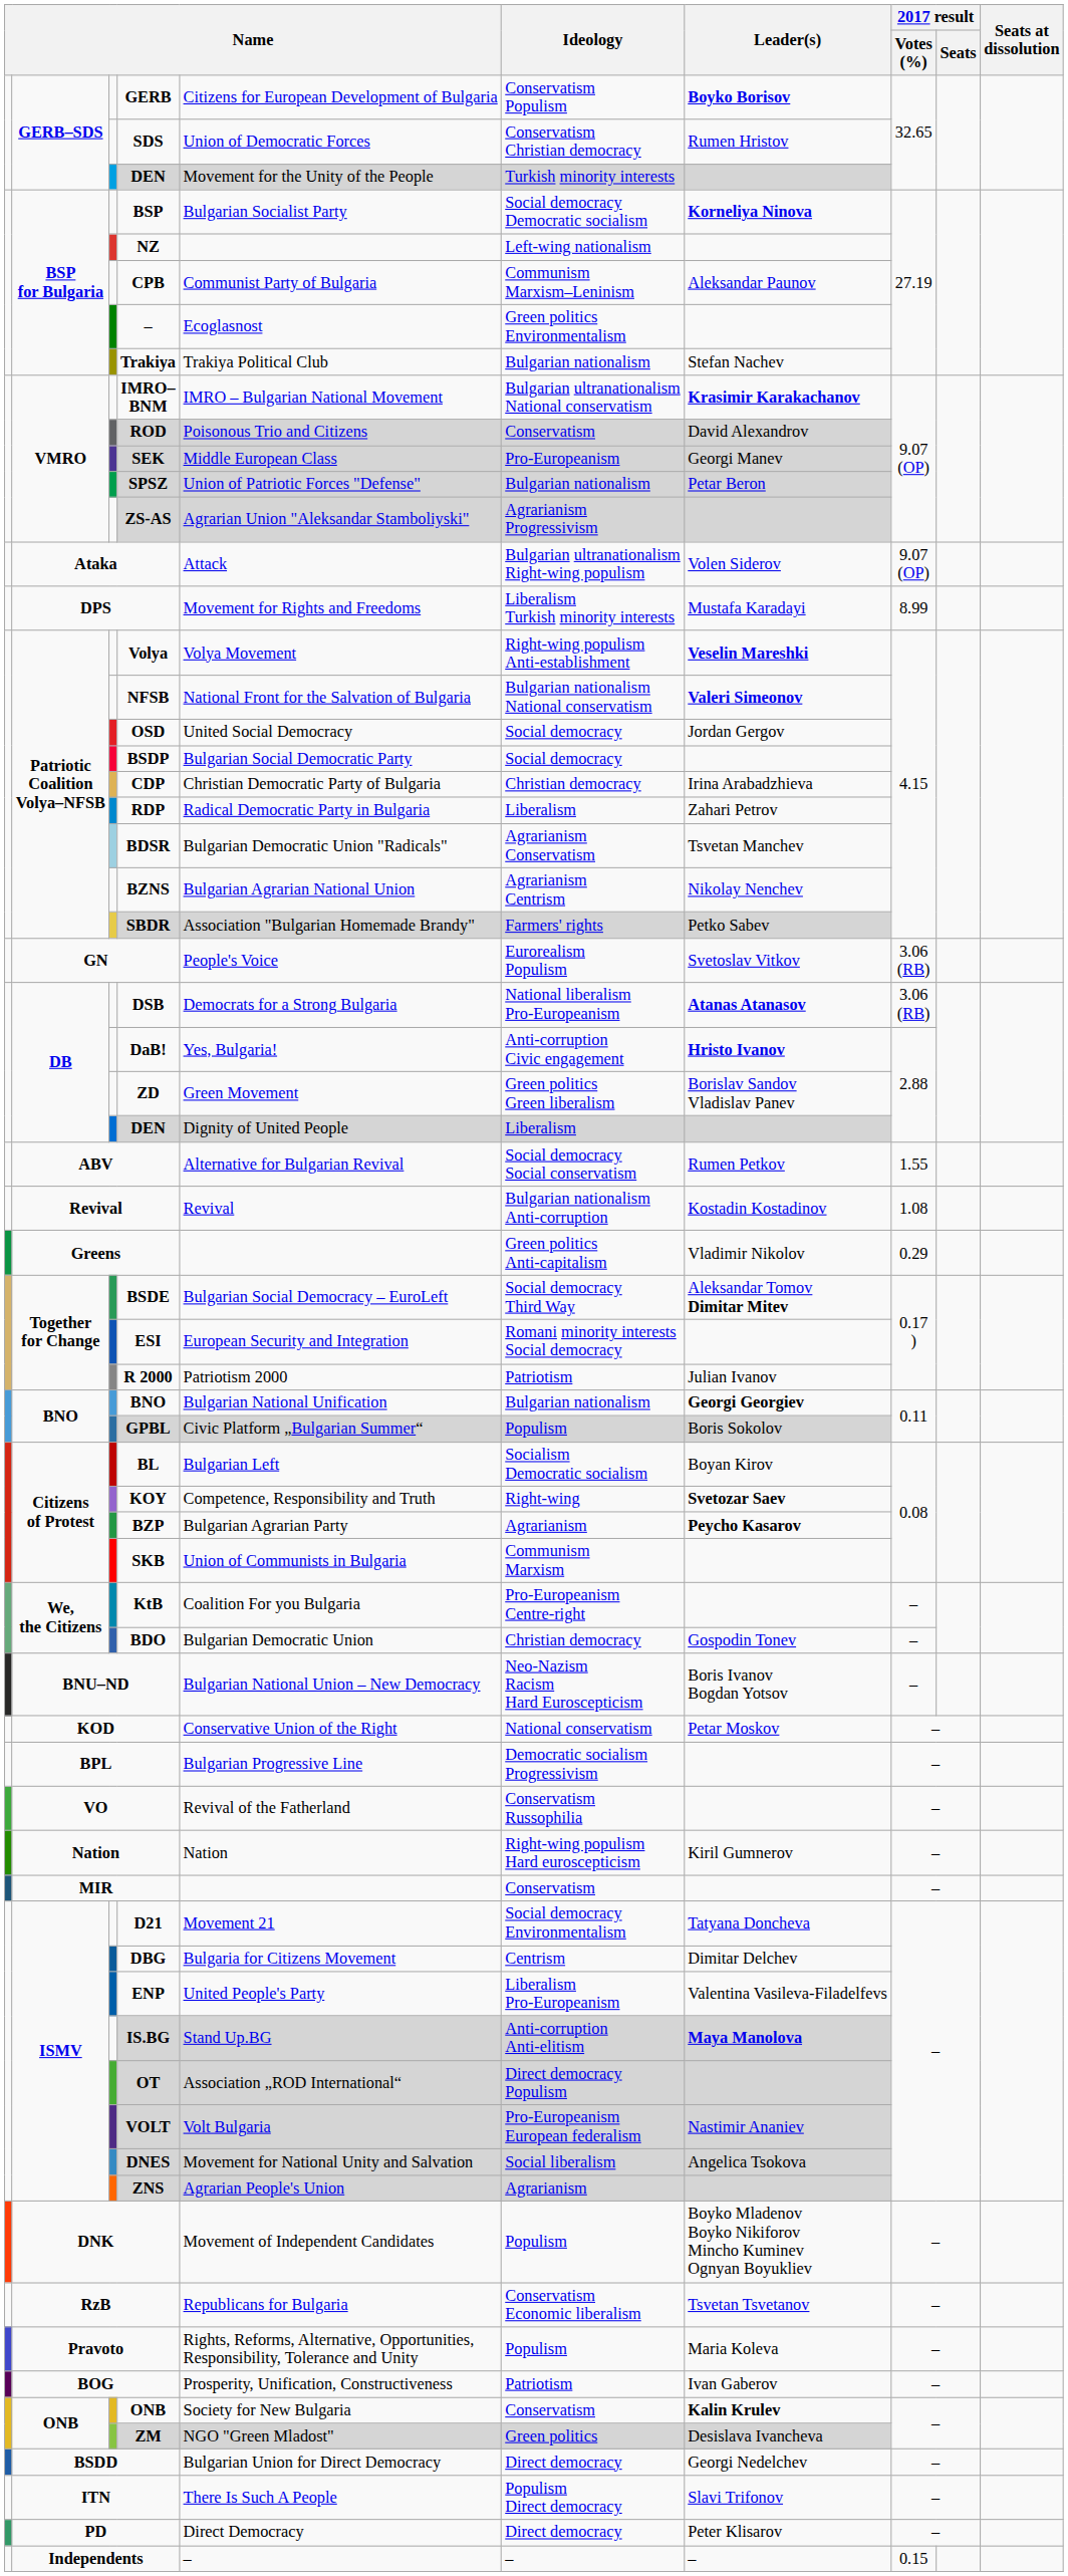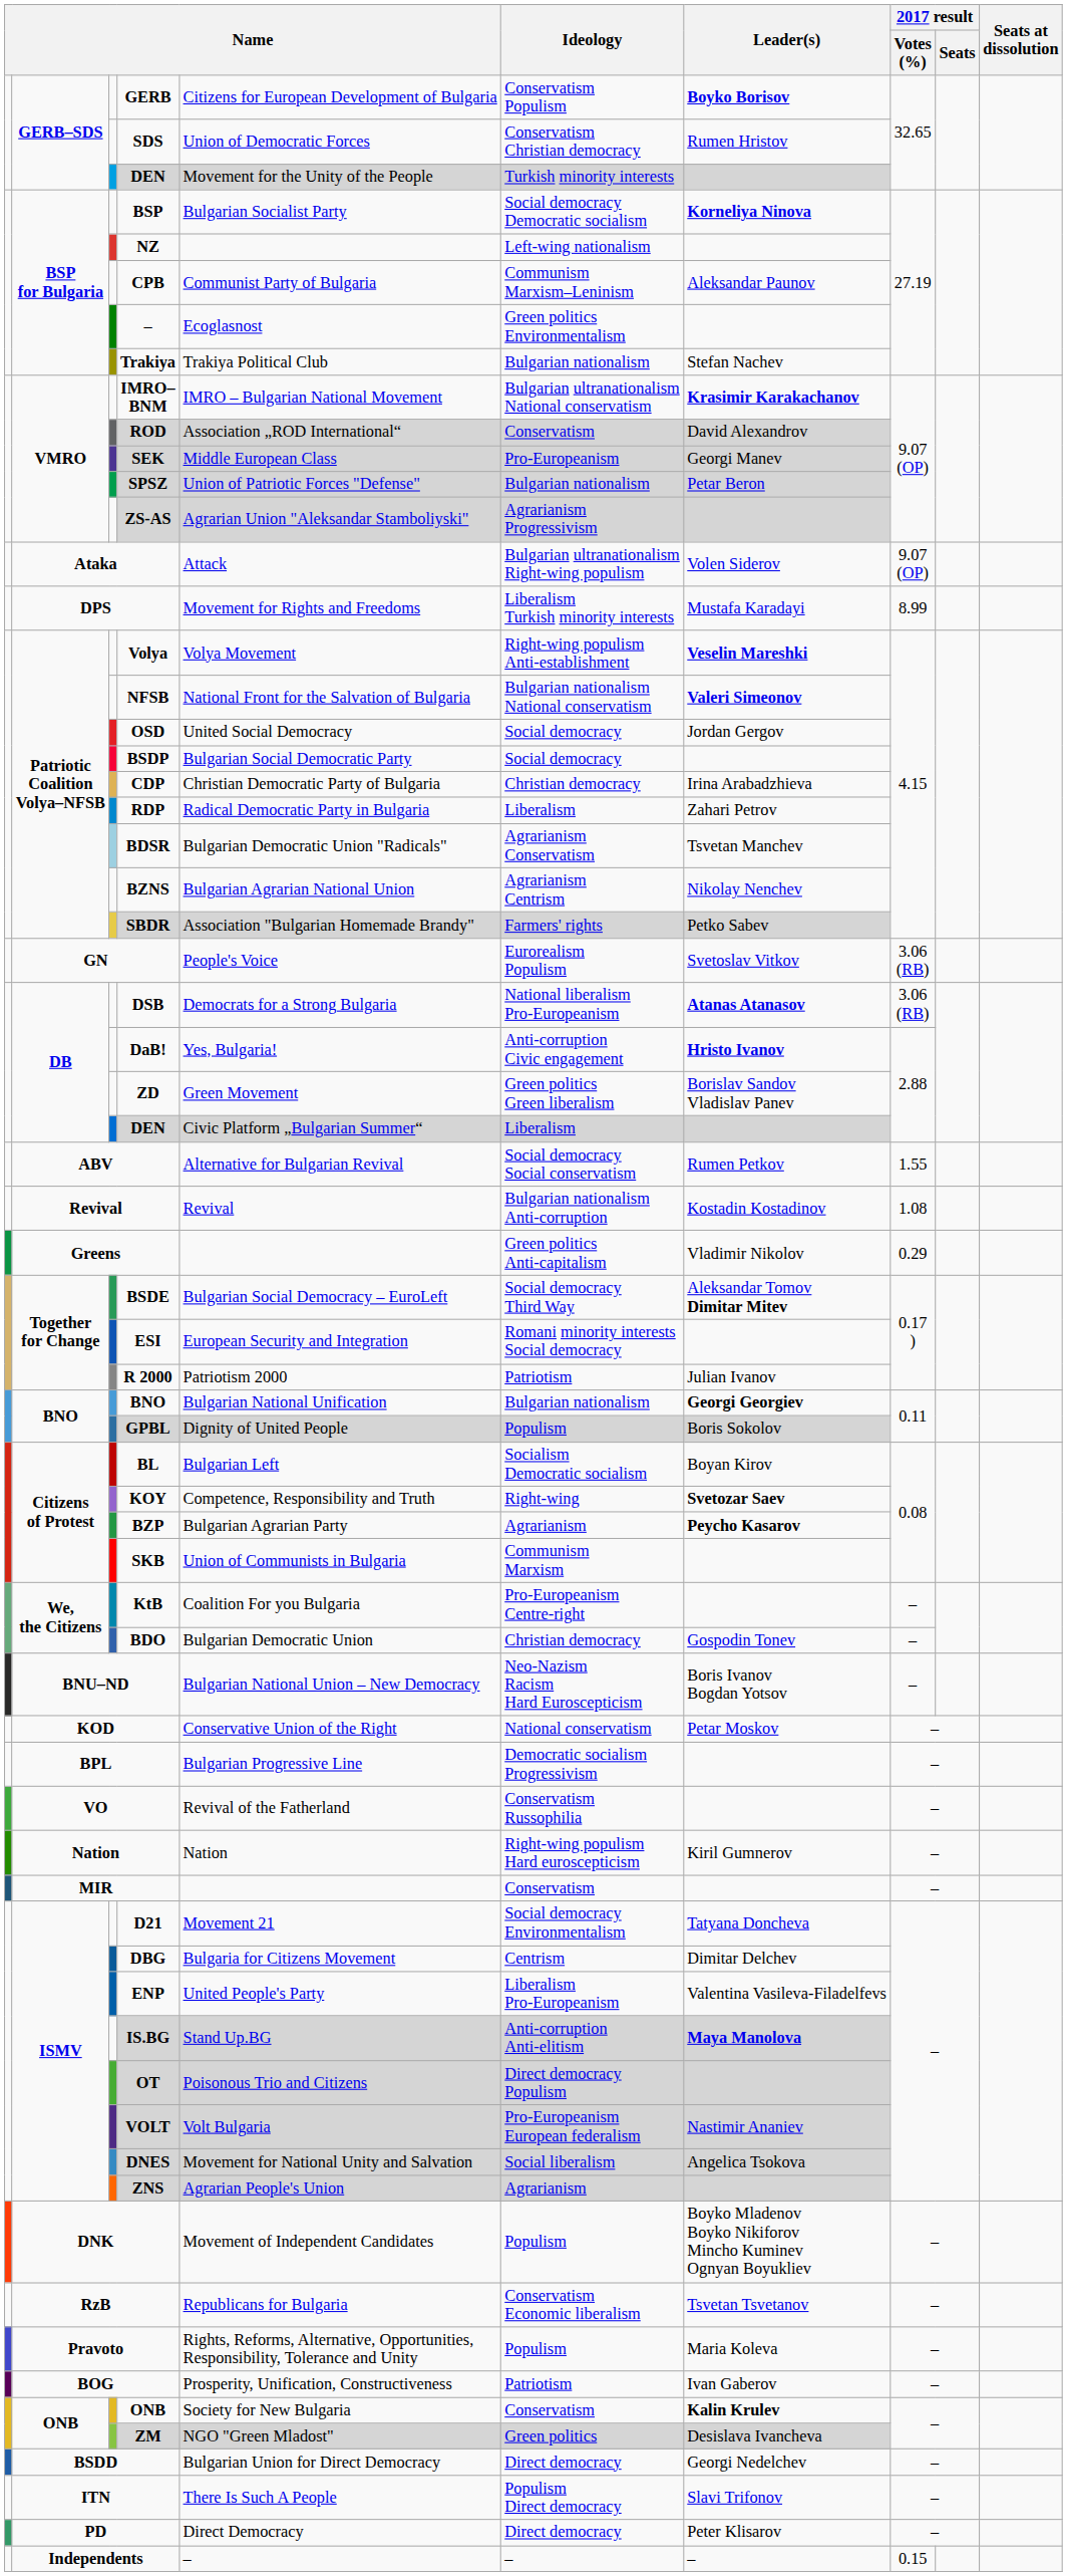ROD | column 5: Poisonous Trio and Citizens -> Association „ROD International“
DB / DEN | column 5: Dignity of United People -> Civic Platform „Bulgarian Summer“
GPBL | column 5: Civic Platform „Bulgarian Summer“ -> Dignity of United People
OT | column 5: Association „ROD International“ -> Poisonous Trio and Citizens
